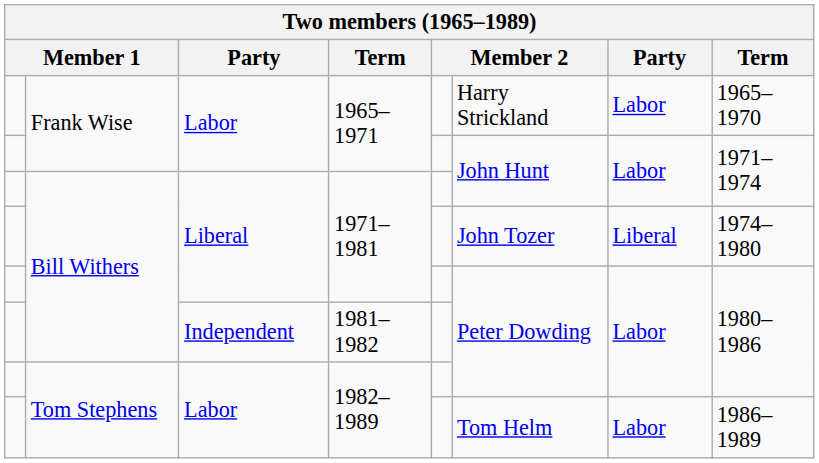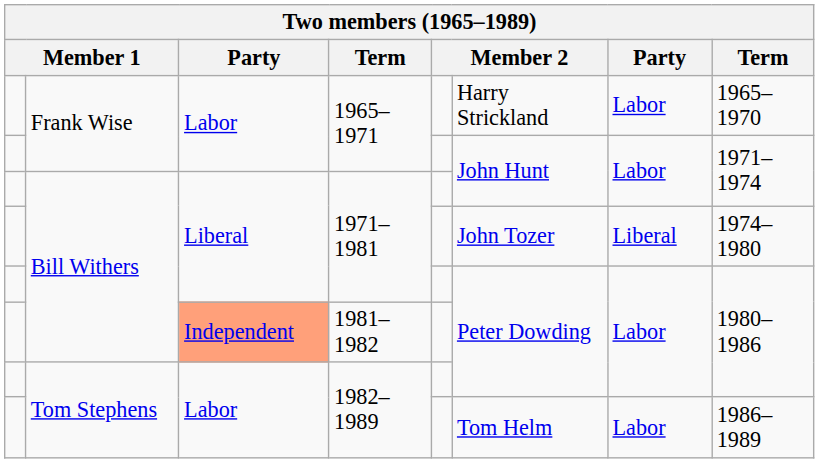1981–1982 | column 3: no background -> lightsalmon background
